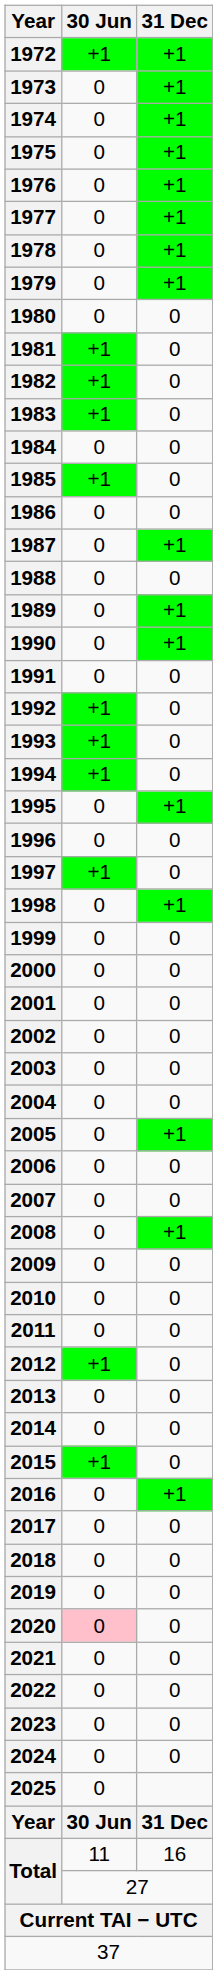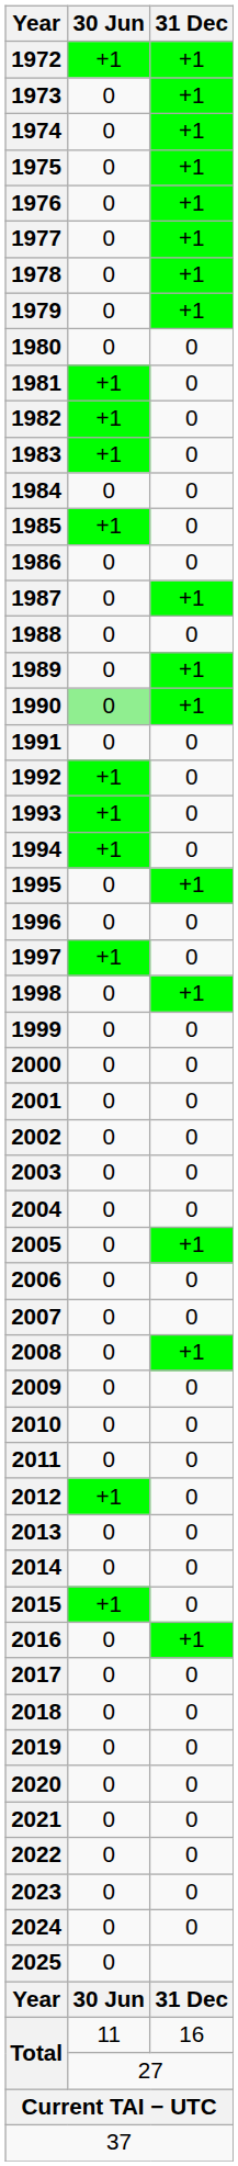1990 | 30 Jun: no background -> lightgreen background
2020 | 30 Jun: pink background -> no background
